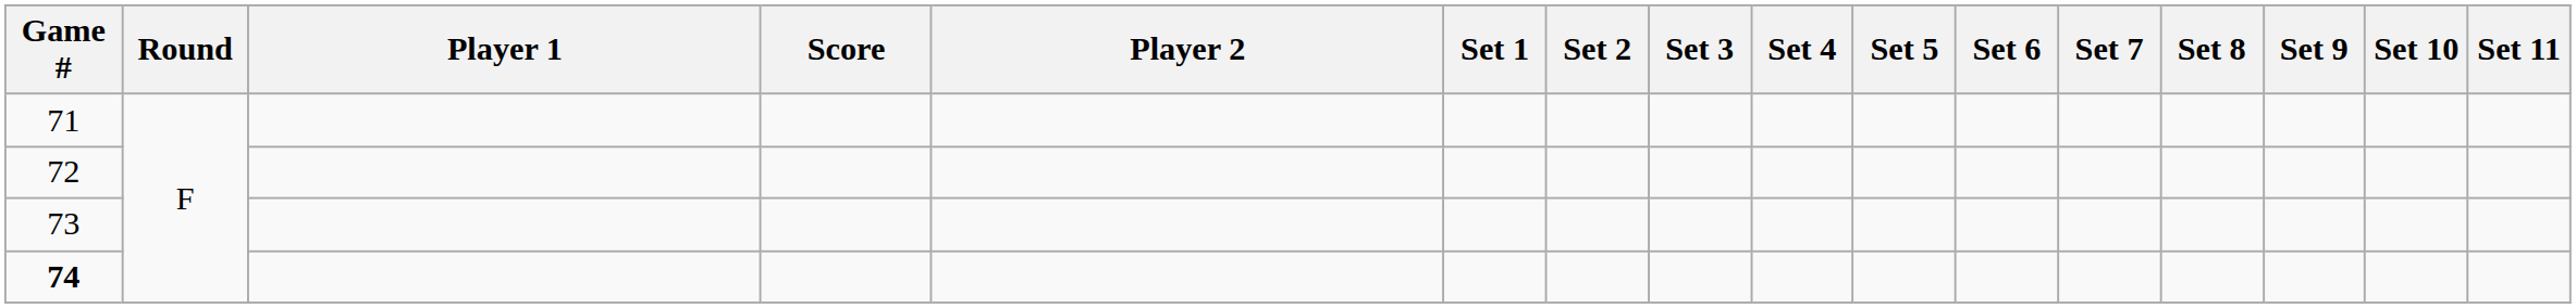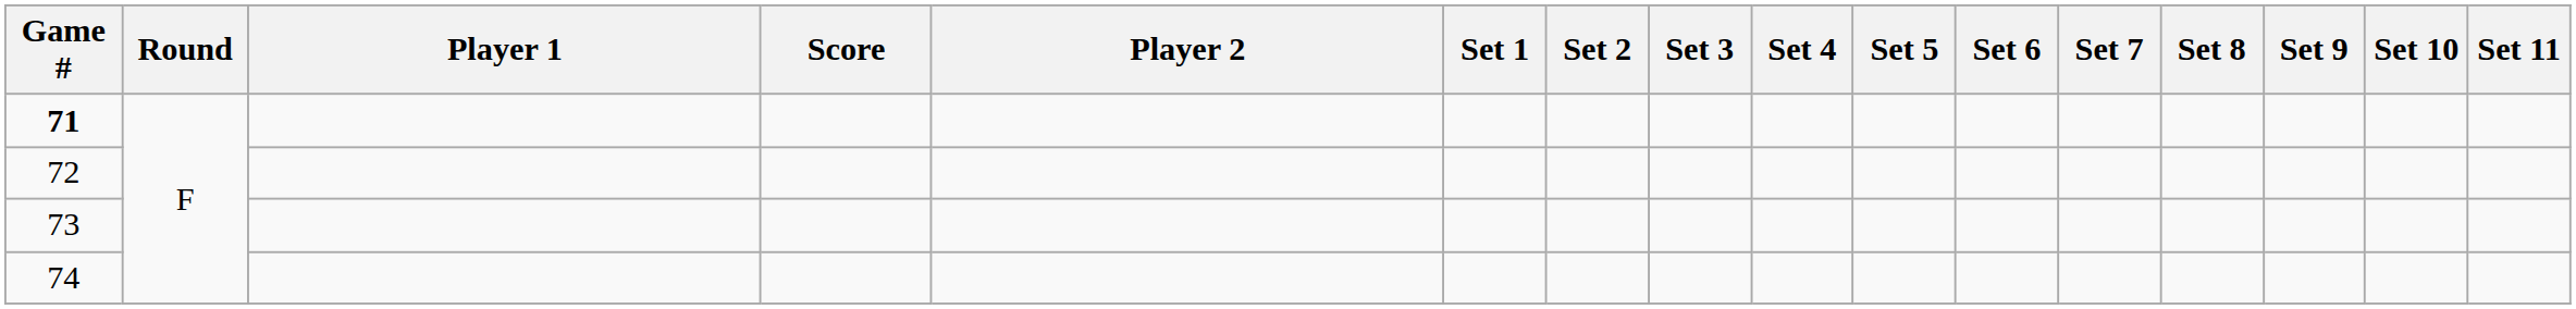71 | Game #: normal -> bold
74 | Game #: bold -> normal
